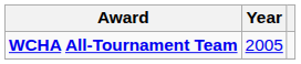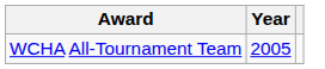row 2 | Award: bold -> normal
